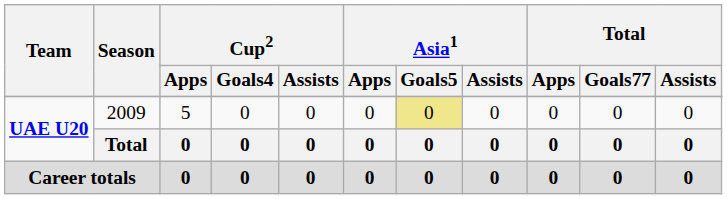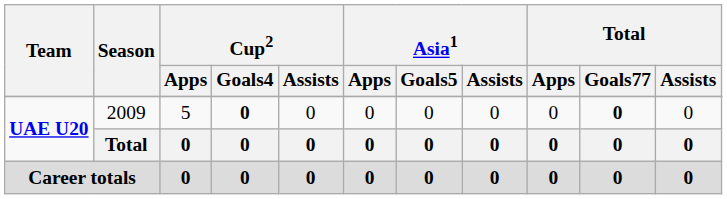UAE U20 / 2009 | Cup2 / Goals4: normal -> bold
UAE U20 / 2009 | Asia1 / Goals5: khaki background -> no background
UAE U20 / 2009 | Total / Goals77: normal -> bold
